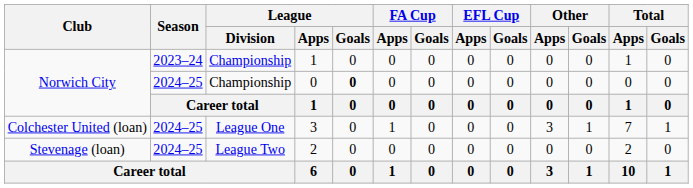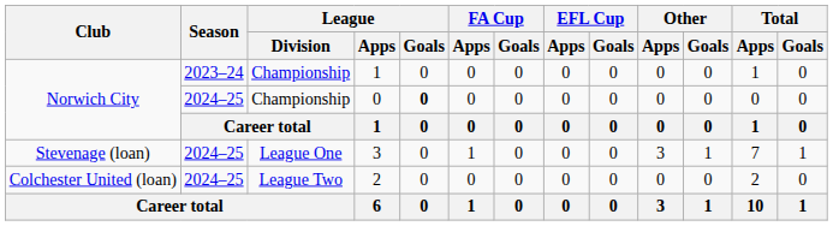row 6 | Club: Colchester United (loan) -> Stevenage (loan)
row 7 | Club: Stevenage (loan) -> Colchester United (loan)
